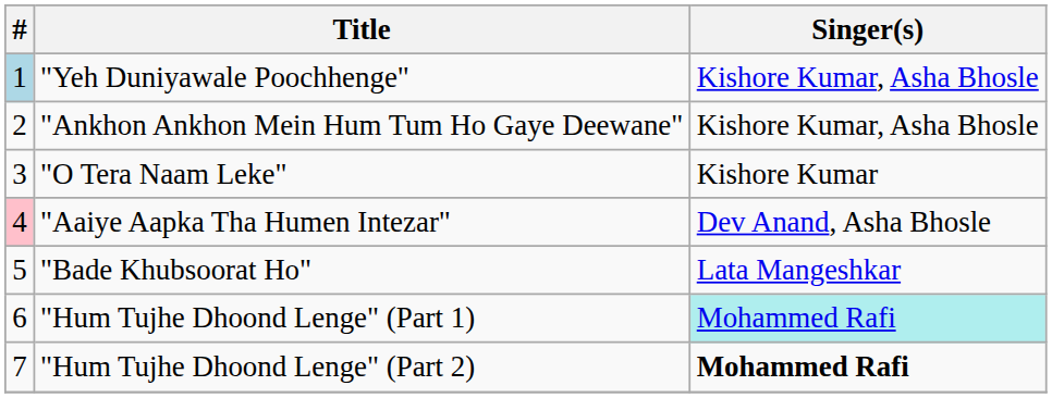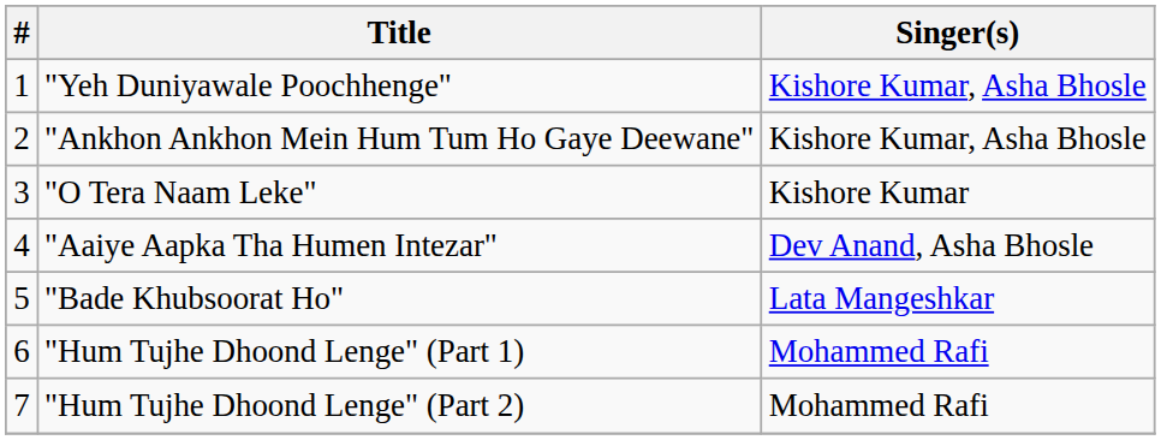"Yeh Duniyawale Poochhenge" | #: lightblue background -> no background
"Aaiye Aapka Tha Humen Intezar" | #: pink background -> no background
"Hum Tujhe Dhoond Lenge" (Part 1) | Singer(s): paleturquoise background -> no background
"Hum Tujhe Dhoond Lenge" (Part 2) | Singer(s): bold -> normal
